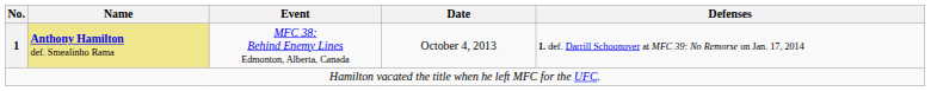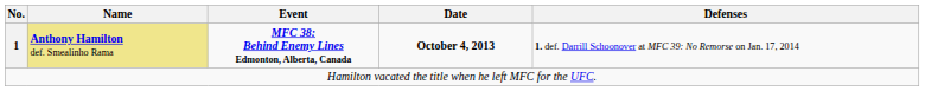1 | Event: normal -> bold
1 | Date: normal -> bold
